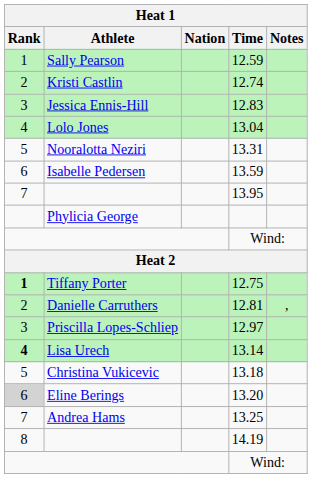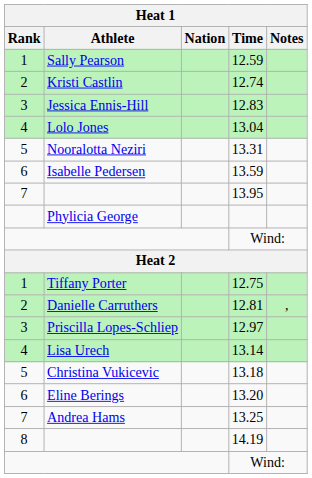12.75 | Rank: bold -> normal
13.14 | Rank: bold -> normal
13.20 | Rank: lightgrey background -> no background
